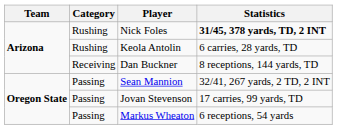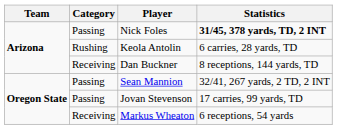Nick Foles | Category: Rushing -> Passing
Markus Wheaton | Category: Passing -> Receiving
